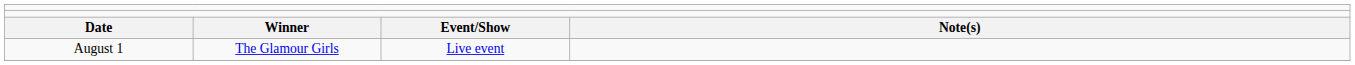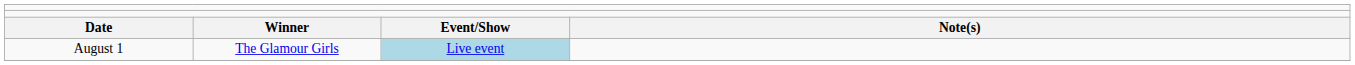August 1 | column 3: no background -> lightblue background
